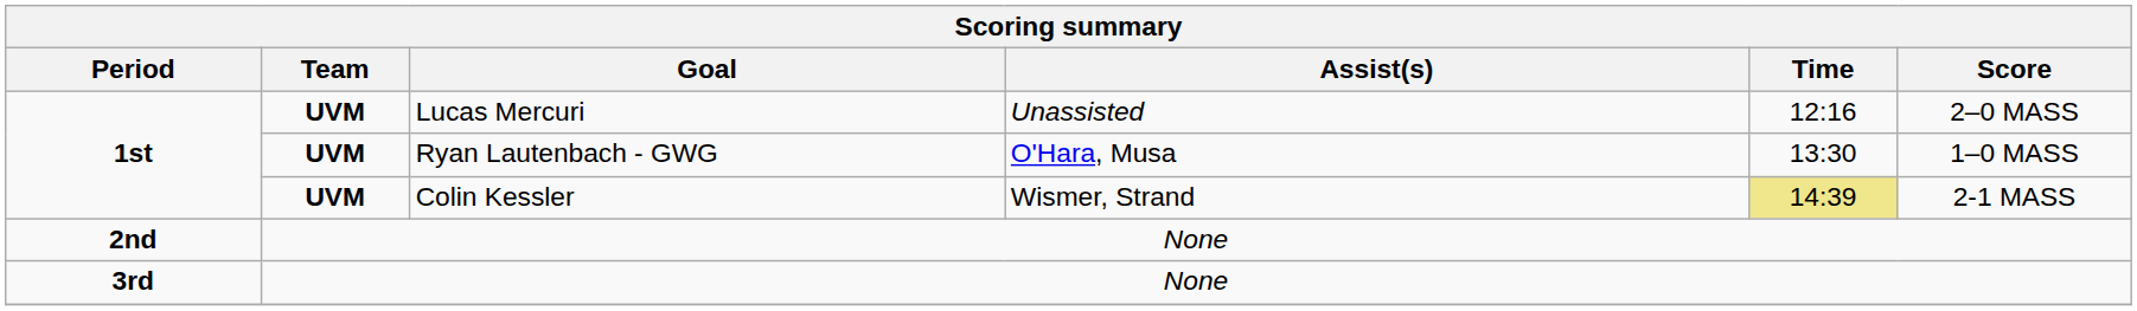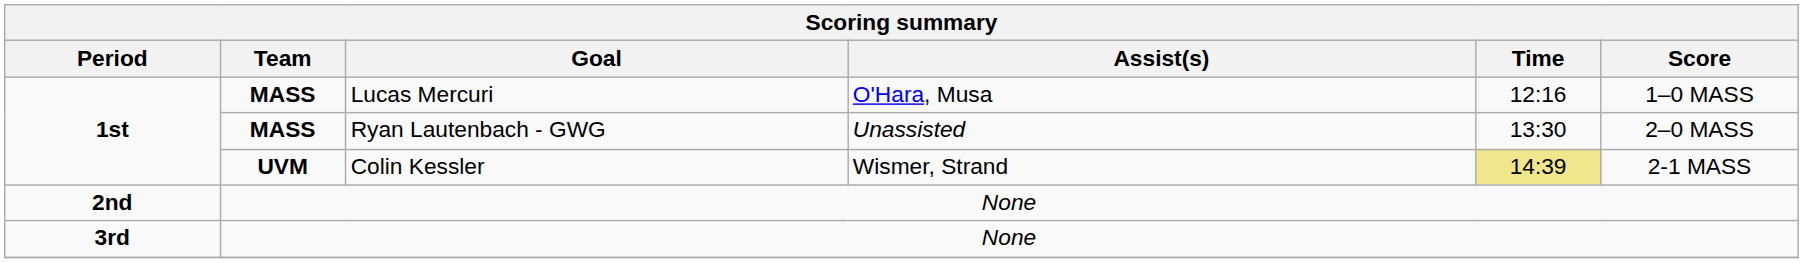Lucas Mercuri | Team: UVM -> MASS
Lucas Mercuri | Assist(s): Unassisted -> O'Hara, Musa
Lucas Mercuri | Score: 2–0 MASS -> 1–0 MASS
Ryan Lautenbach - GWG | Team: UVM -> MASS
Ryan Lautenbach - GWG | Assist(s): O'Hara, Musa -> Unassisted
Ryan Lautenbach - GWG | Score: 1–0 MASS -> 2–0 MASS
